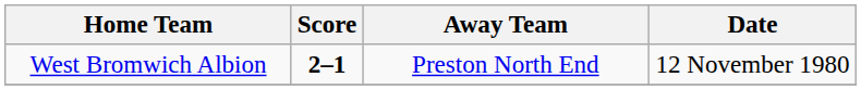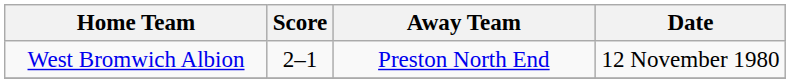West Bromwich Albion | Score: bold -> normal
